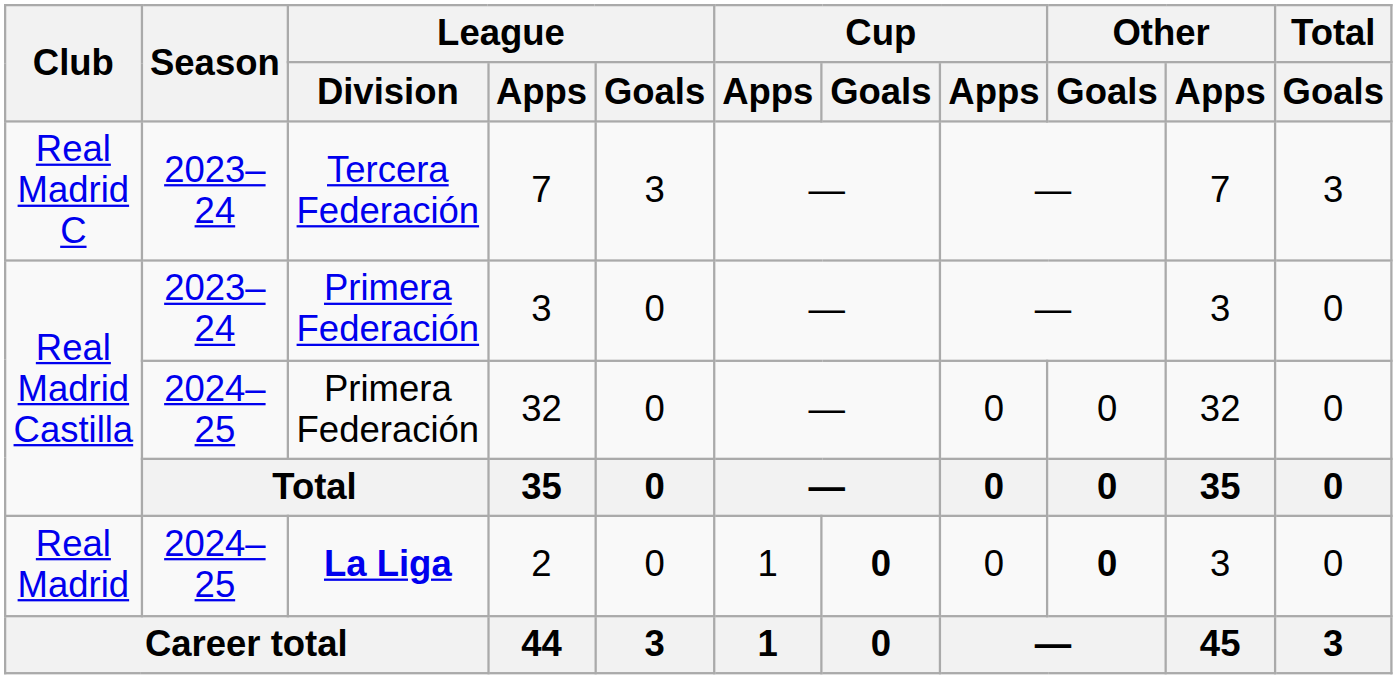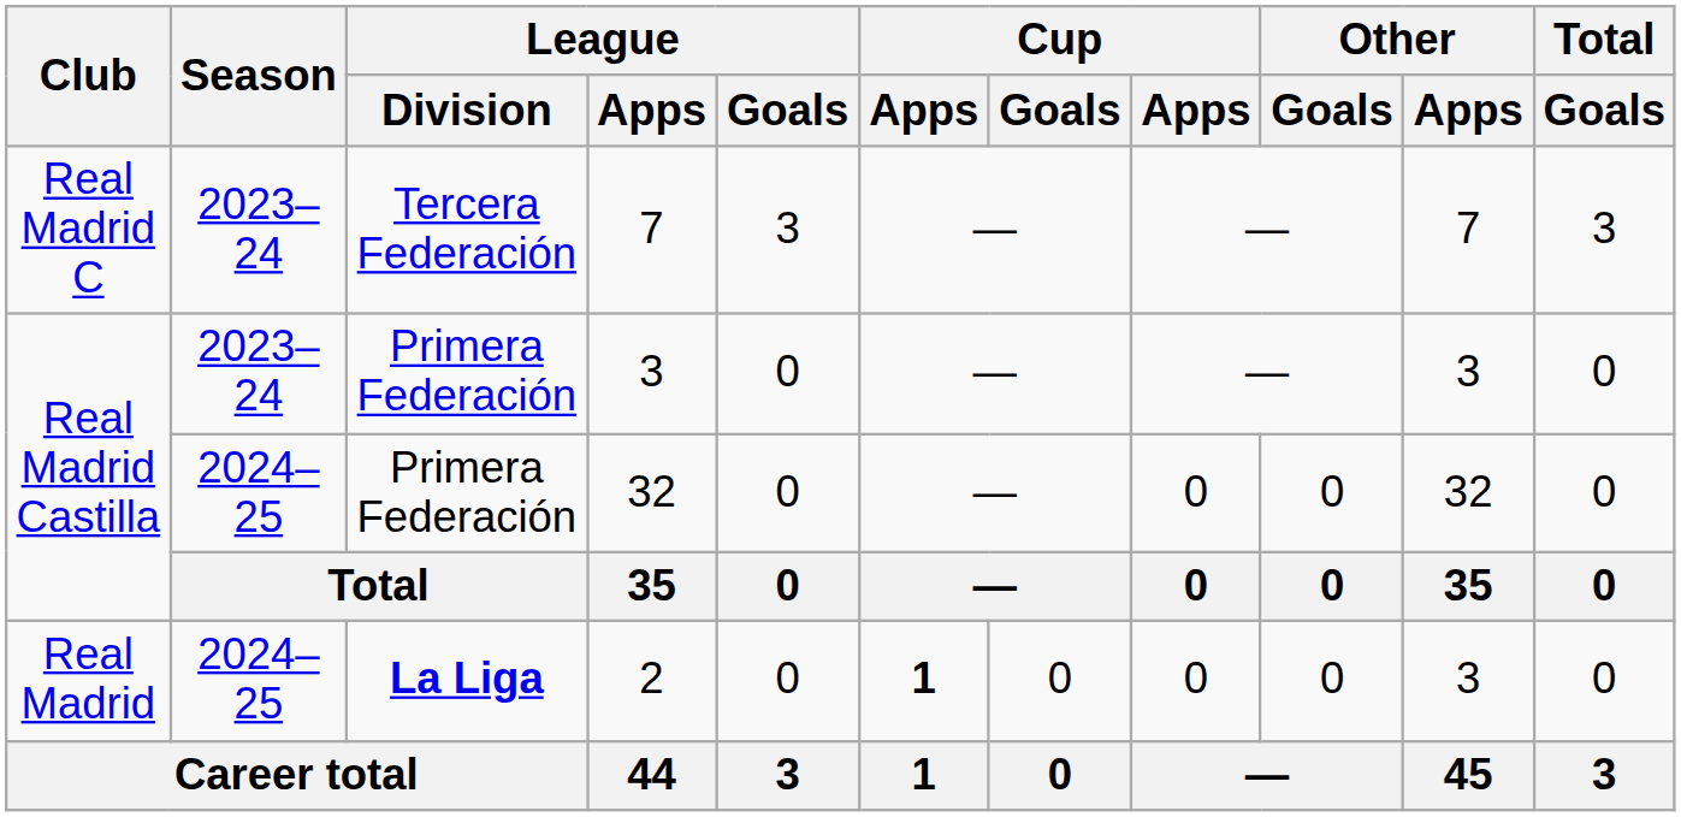2 | column 6: normal -> bold
2 | Cup / Goals: bold -> normal
2 | Other / Goals: bold -> normal
